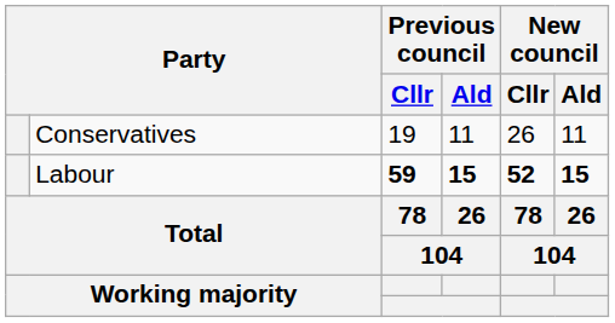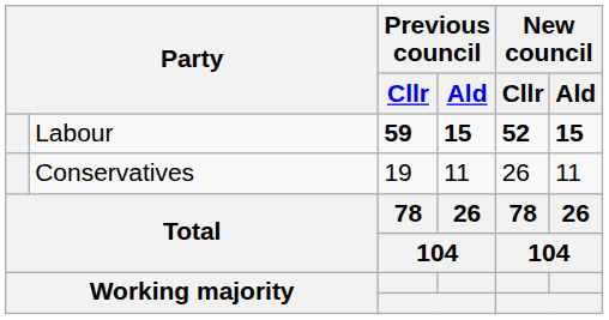rows swapped: Labour <-> Conservatives
